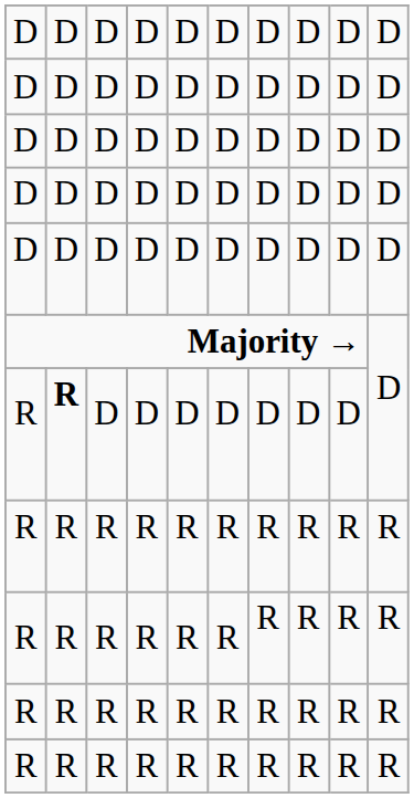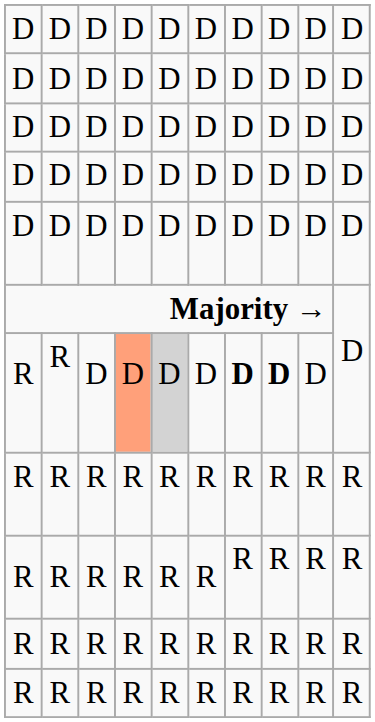R / D | column 2: bold -> normal
R / D | column 4: no background -> lightsalmon background
R / D | column 5: no background -> lightgrey background
R / D | column 7: normal -> bold
R / D | column 8: normal -> bold
